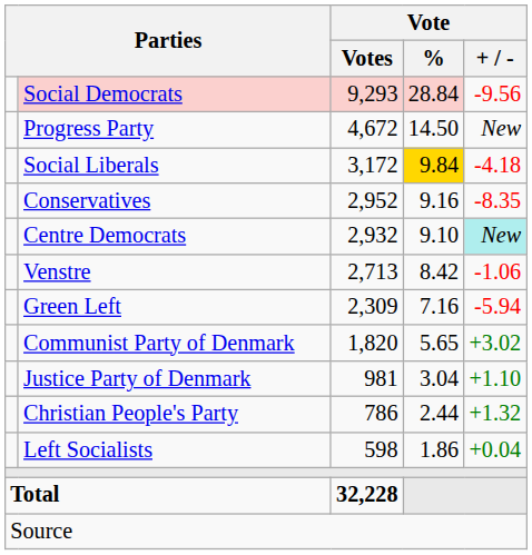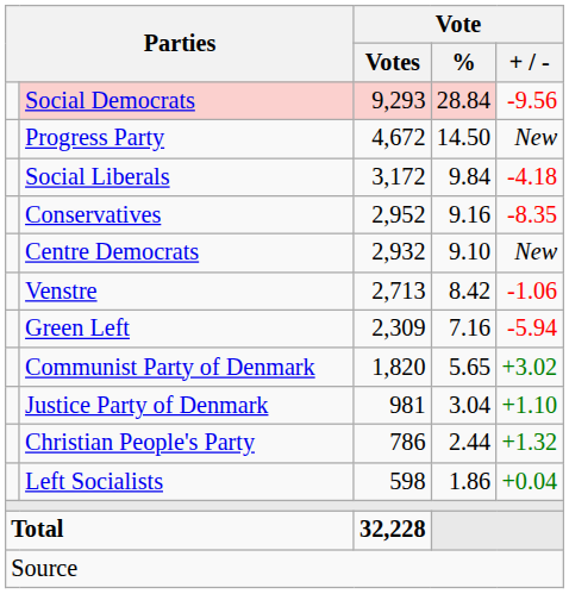Social Liberals | Vote / %: gold background -> no background
Centre Democrats | Vote / + / -: paleturquoise background -> no background
